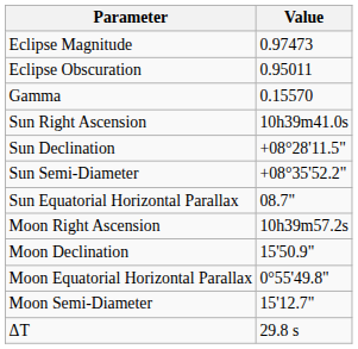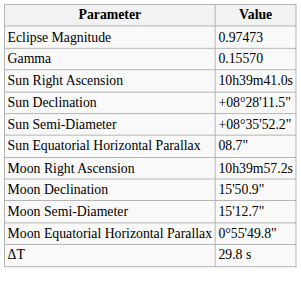- row: Eclipse Obscuration | 0.95011
rows swapped: Moon Semi-Diameter <-> Moon Equatorial Horizontal Parallax
